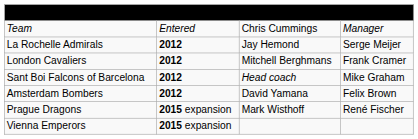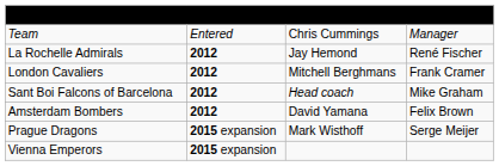La Rochelle Admirals | column 4: Serge Meijer -> René Fischer
Prague Dragons | column 4: René Fischer -> Serge Meijer
